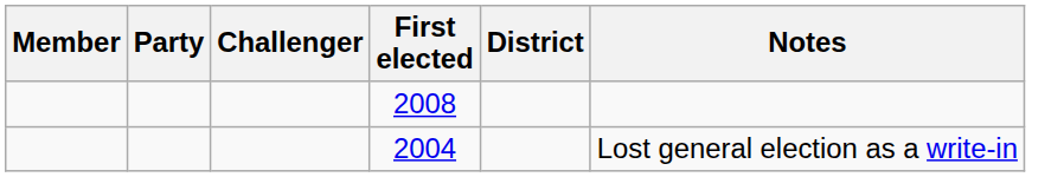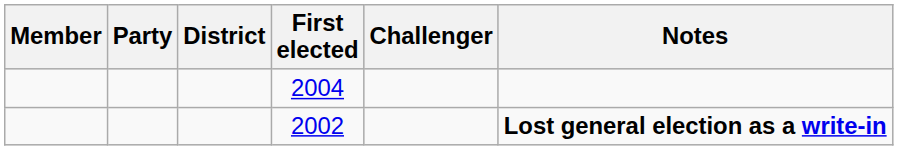columns swapped: District <-> Challenger
row 2 | First elected: 2008 -> 2004
row 3 | First elected: 2004 -> 2002
row 3 | Notes: normal -> bold
